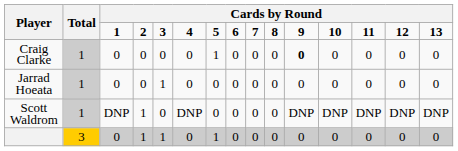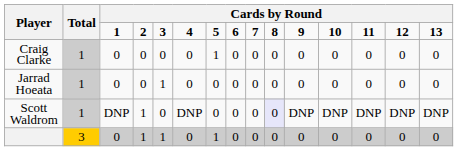Craig Clarke | column 11: bold -> normal
Scott Waldrom | column 10: no background -> lavender background
